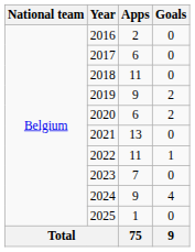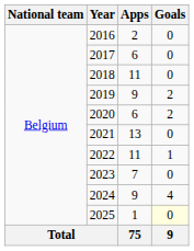2025 | Goals: no background -> lightyellow background
